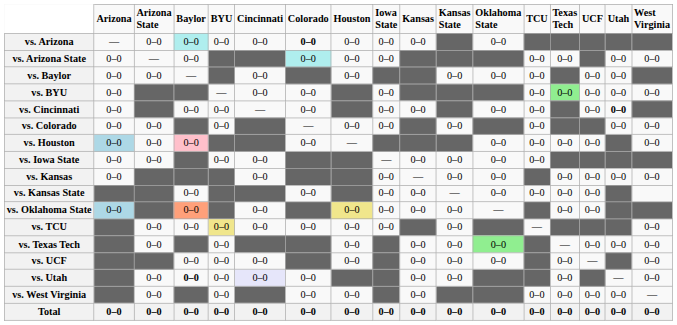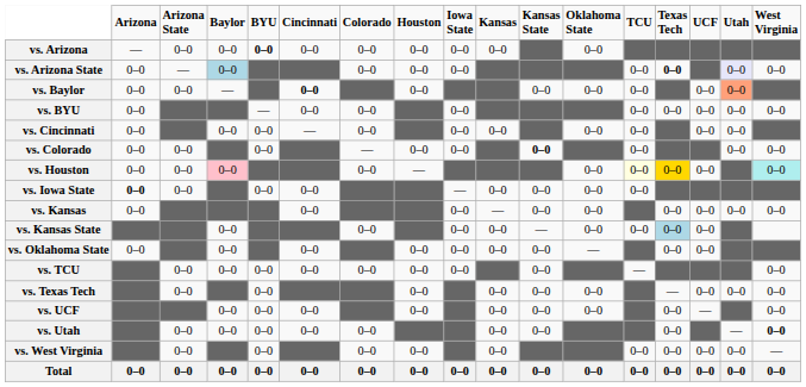vs. Arizona | Baylor: paleturquoise background -> no background
vs. Arizona | BYU: normal -> bold
vs. Arizona | Colorado: bold -> normal
vs. Arizona State | Baylor: no background -> lightblue background
vs. Arizona State | Colorado: paleturquoise background -> no background
vs. Arizona State | Texas Tech: normal -> bold
vs. Arizona State | Utah: no background -> lavender background
vs. Baylor | Cincinnati: normal -> bold
vs. Baylor | Utah: no background -> lightsalmon background
vs. BYU | Texas Tech: lightgreen background -> no background
vs. Cincinnati | Utah: bold -> normal
vs. Colorado | Kansas State: normal -> bold
vs. Houston | Arizona: lightblue background -> no background
vs. Houston | TCU: no background -> lightyellow background
vs. Houston | Texas Tech: no background -> gold background
vs. Houston | West Virginia: no background -> paleturquoise background
vs. Iowa State | Arizona: normal -> bold
vs. Kansas State | Texas Tech: no background -> lightblue background
vs. Oklahoma State | Arizona: lightblue background -> no background
vs. Oklahoma State | Baylor: lightsalmon background -> no background
vs. Oklahoma State | Houston: khaki background -> no background
vs. TCU | BYU: khaki background -> no background
vs. Texas Tech | Oklahoma State: lightgreen background -> no background
vs. Utah | Baylor: bold -> normal
vs. Utah | Cincinnati: lavender background -> no background
vs. Utah | West Virginia: normal -> bold
